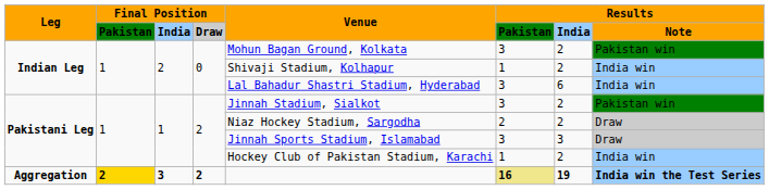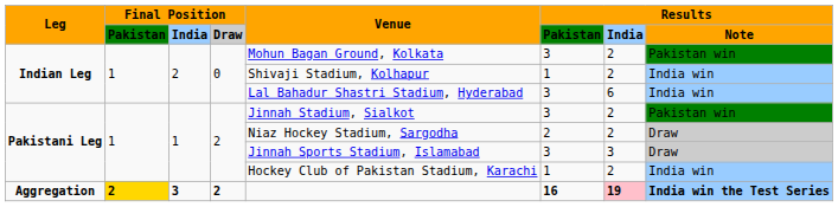Aggregation | Results / Pakistan: khaki background -> no background
Aggregation | Results / India: no background -> pink background
